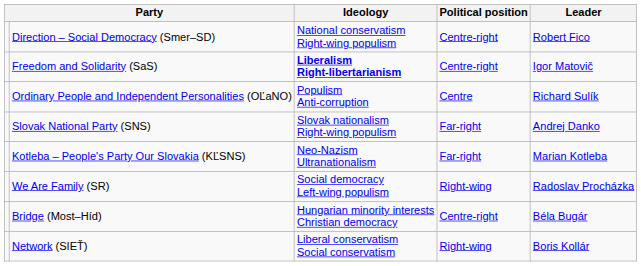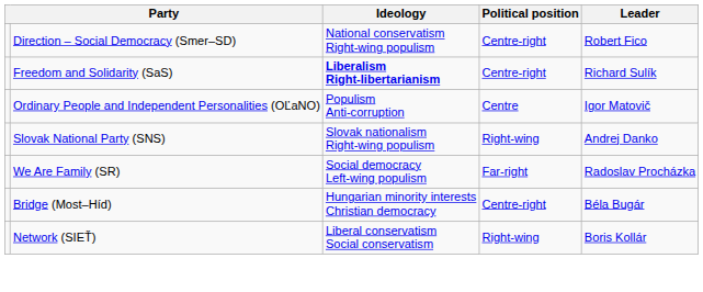Freedom and Solidarity (SaS) | Leader: Igor Matovič -> Richard Sulík
Ordinary People and Independent Personalities (OĽaNO) | Leader: Richard Sulík -> Igor Matovič
Slovak National Party (SNS) | Political position: Far-right -> Right-wing
- row: Kotleba – People's Party Our Slovakia (KĽSNS) | Neo-Nazism Ultranationalism | Far-right | Marian Kotleba
We Are Family (SR) | Political position: Right-wing -> Far-right
